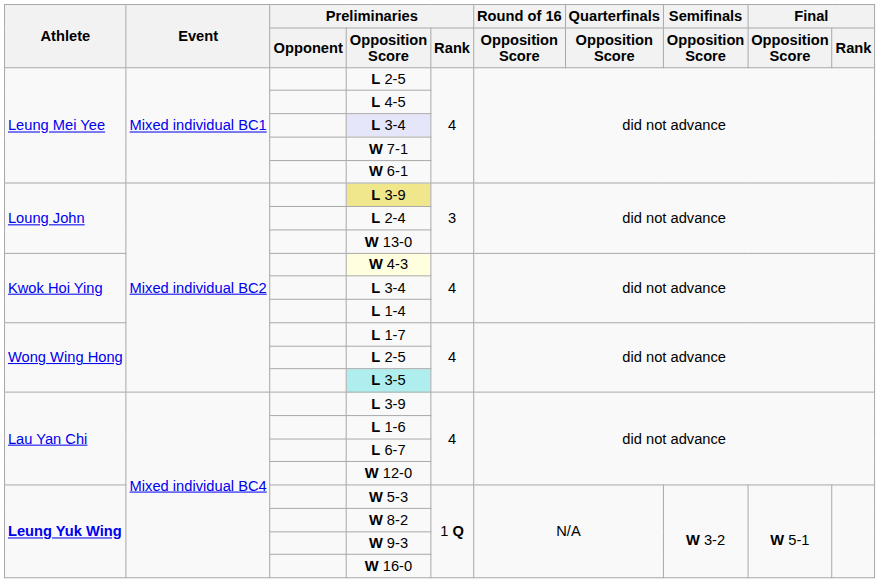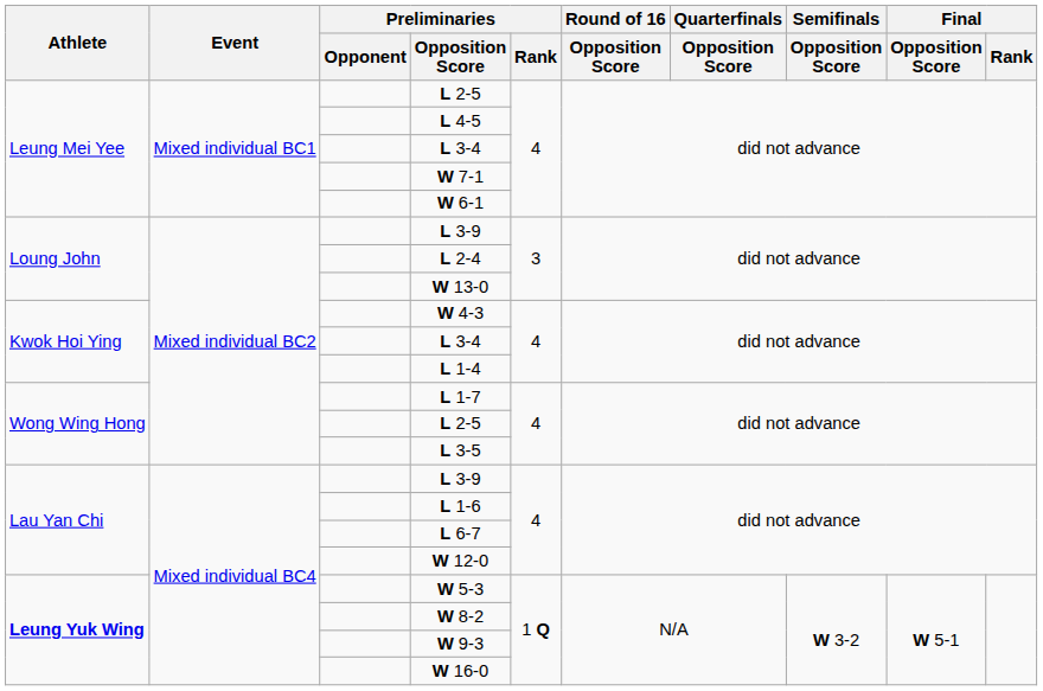Leung Mei Yee / L 3-4 | Preliminaries / Opposition Score: lavender background -> no background
Loung John / L 3-9 | Preliminaries / Opposition Score: khaki background -> no background
W 4-3 | Preliminaries / Opposition Score: lightyellow background -> no background
L 3-5 | Preliminaries / Opposition Score: paleturquoise background -> no background
